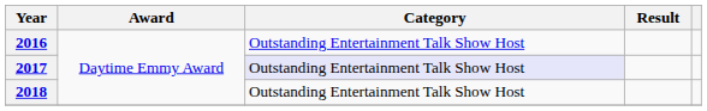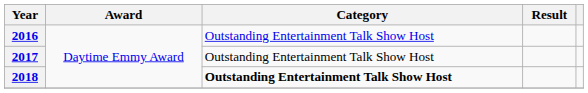2017 | Category: lavender background -> no background
2018 | Category: normal -> bold
